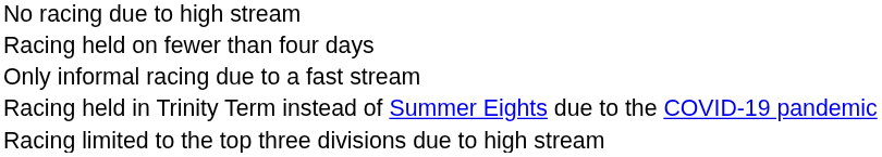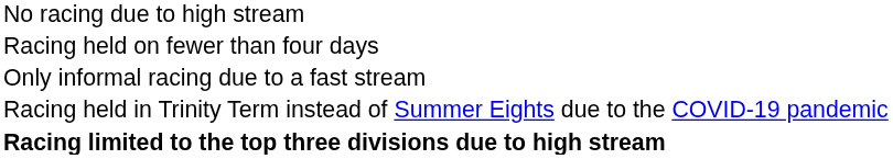row 5 | column 1: normal -> bold
